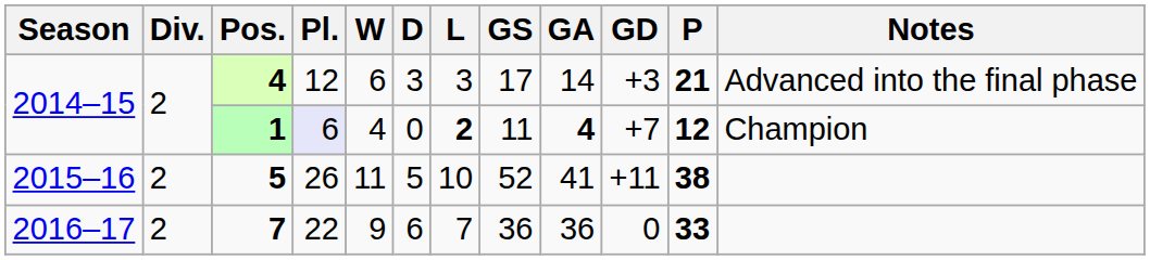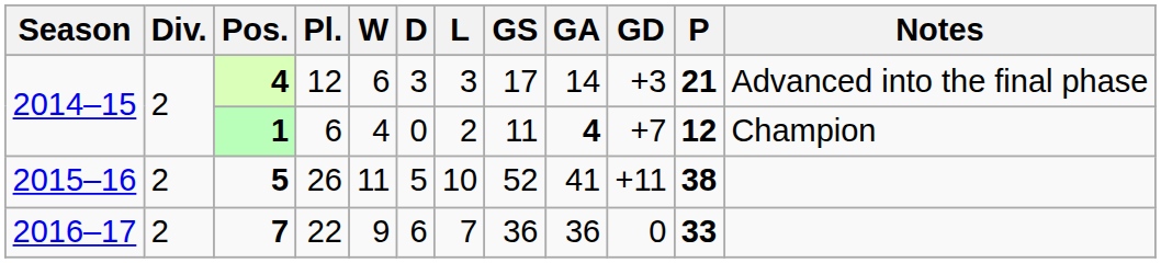1 | Pl.: lavender background -> no background
1 | L: bold -> normal
